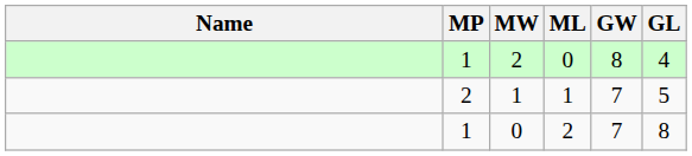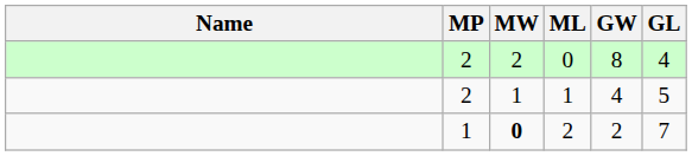row 2 | MP: 1 -> 2
row 3 | GW: 7 -> 4
row 4 | MW: normal -> bold
row 4 | GW: 7 -> 2
row 4 | GL: 8 -> 7
